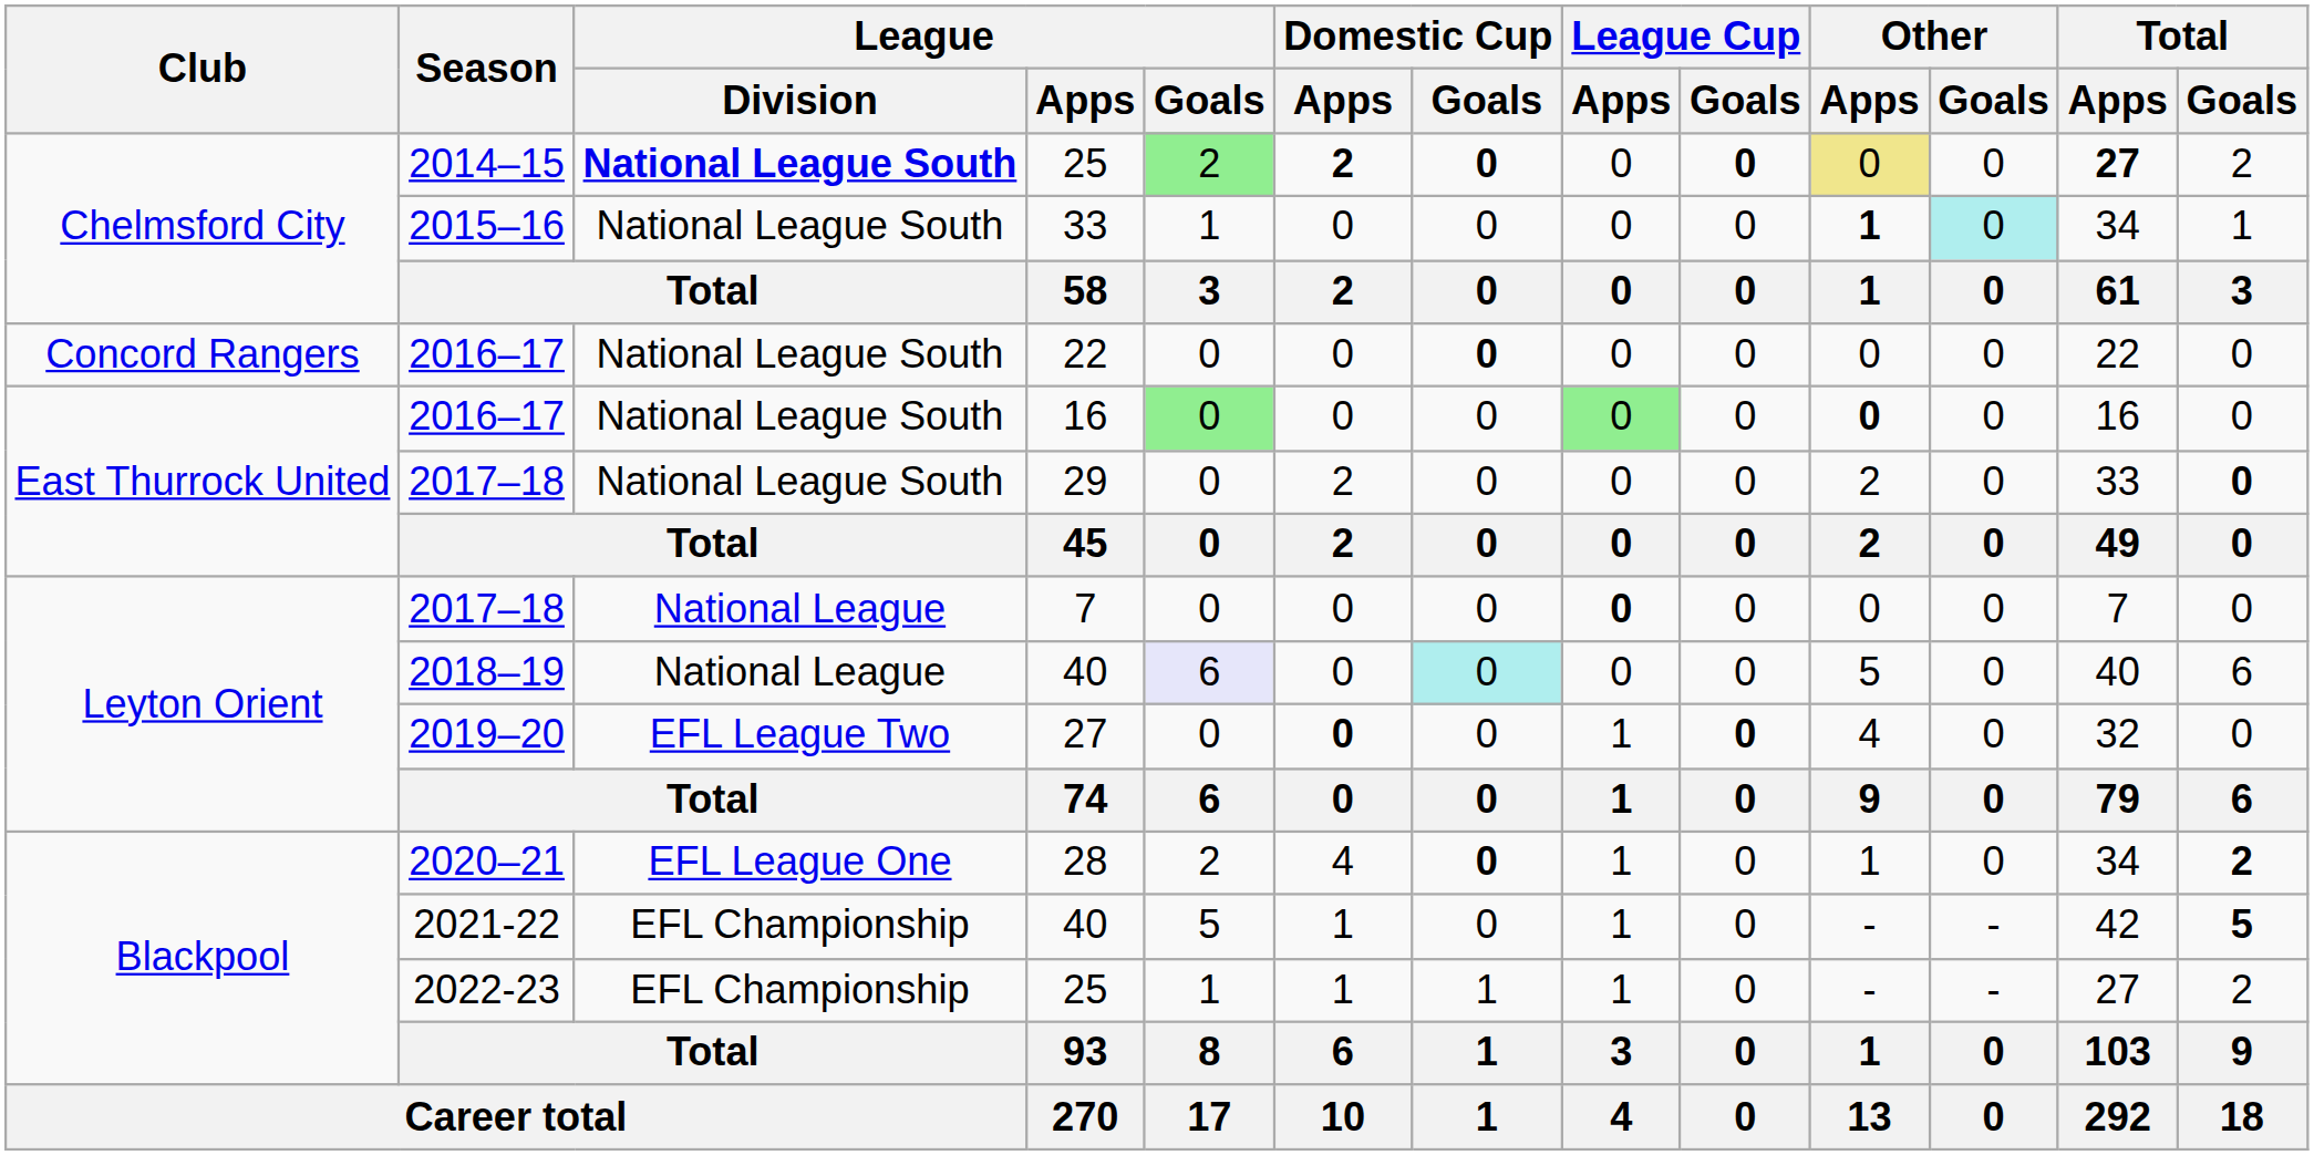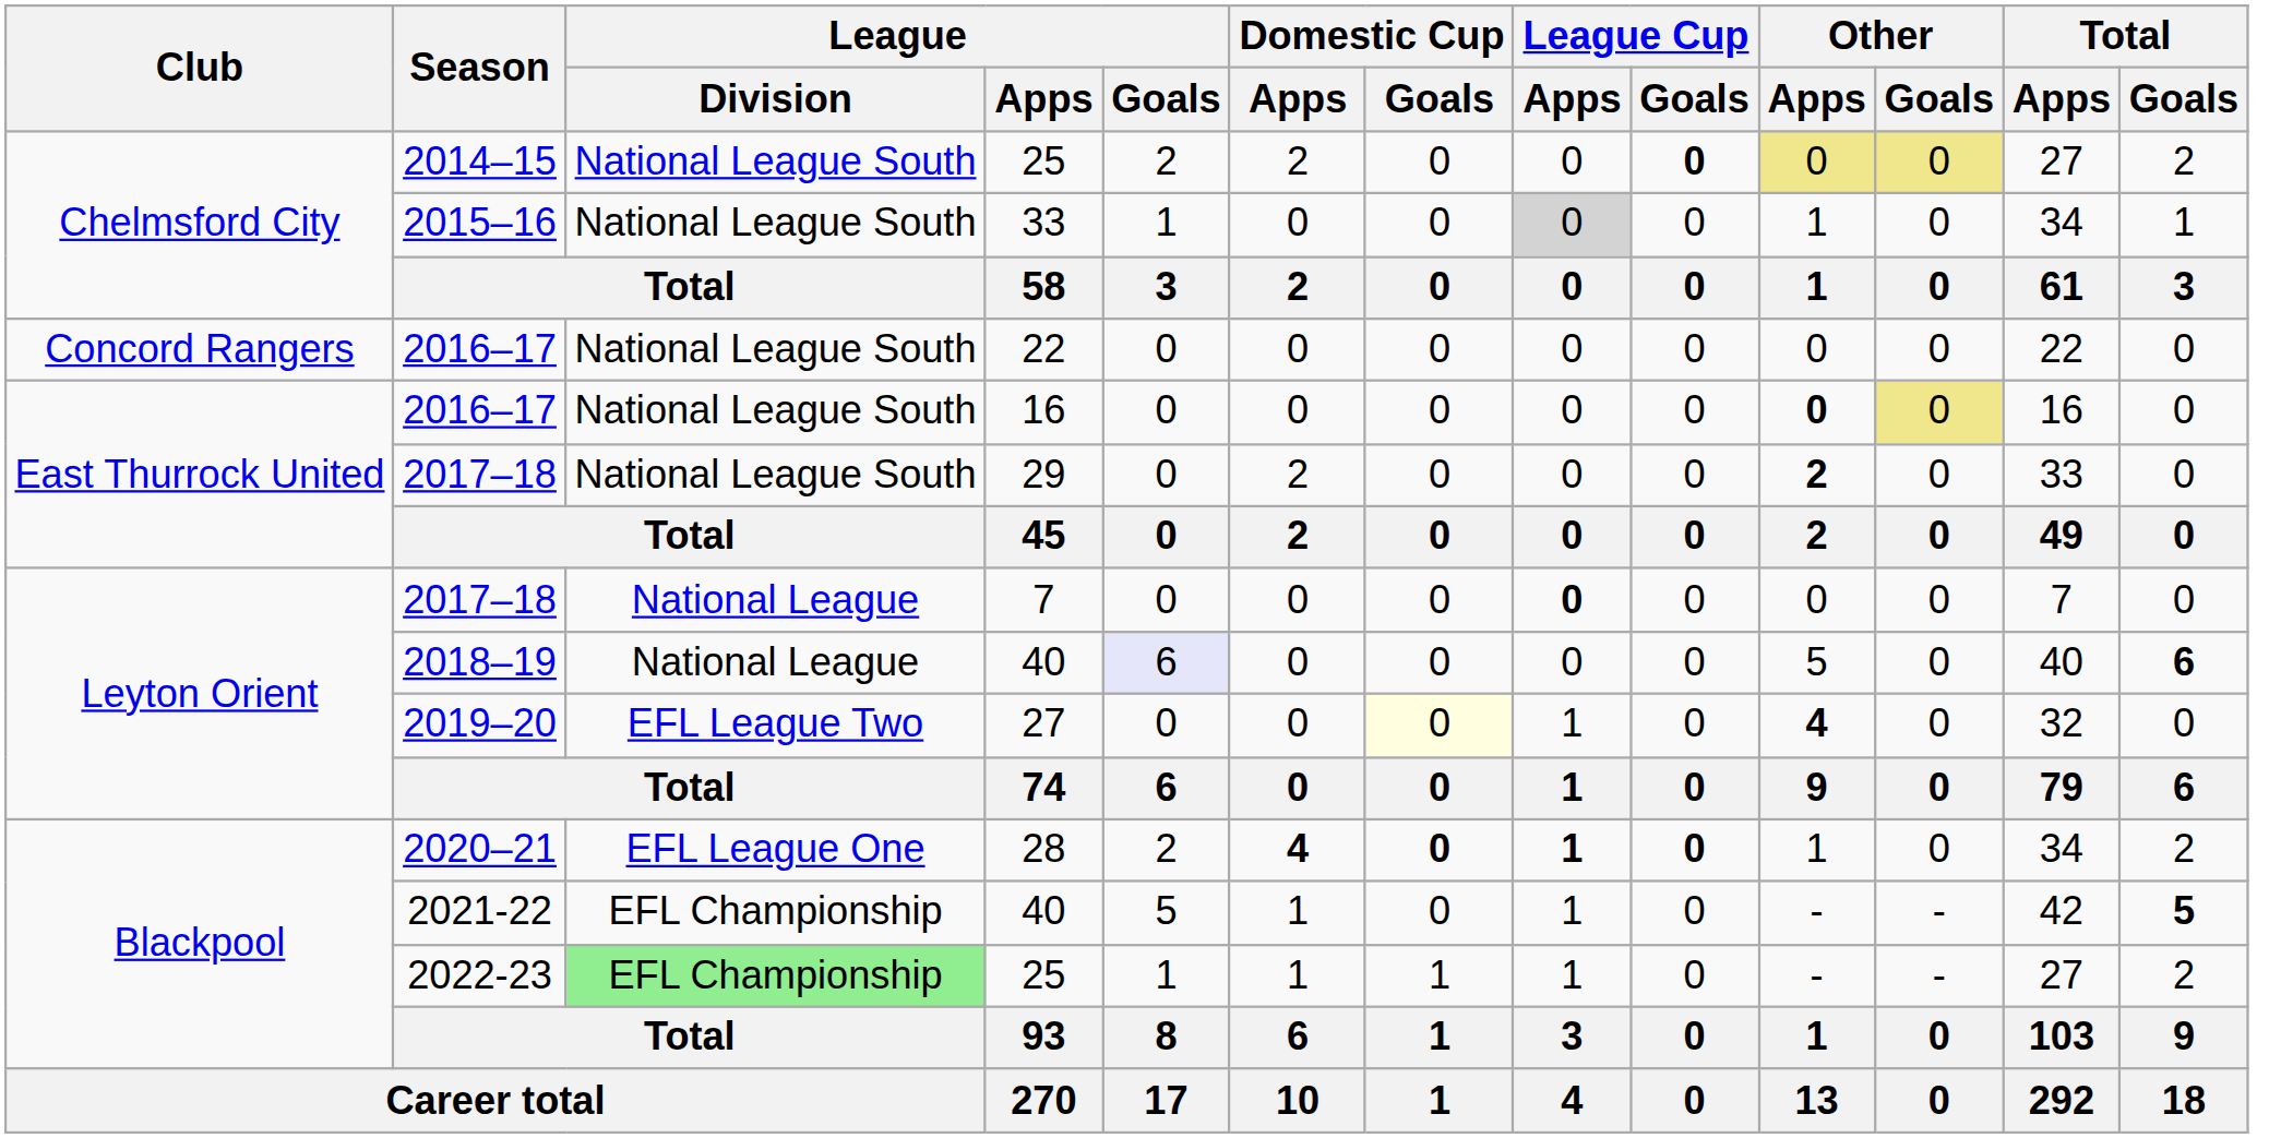2014–15 | League / Division: bold -> normal
2014–15 | League / Goals: lightgreen background -> no background
2014–15 | Domestic Cup / Apps: bold -> normal
2014–15 | Domestic Cup / Goals: bold -> normal
2014–15 | Other / Goals: no background -> khaki background
2014–15 | Total / Apps: bold -> normal
2015–16 | League Cup / Apps: no background -> lightgrey background
2015–16 | Other / Apps: bold -> normal
2015–16 | Other / Goals: paleturquoise background -> no background
2016–17 / 22 | Domestic Cup / Goals: bold -> normal
2016–17 / 16 | League / Goals: lightgreen background -> no background
2016–17 / 16 | League Cup / Apps: lightgreen background -> no background
2016–17 / 16 | Other / Goals: no background -> khaki background
2017–18 / 29 | Other / Apps: normal -> bold
2017–18 / 29 | Total / Goals: bold -> normal
2018–19 | Domestic Cup / Goals: paleturquoise background -> no background
2018–19 | Total / Goals: normal -> bold
2019–20 | Domestic Cup / Apps: bold -> normal
2019–20 | Domestic Cup / Goals: no background -> lightyellow background
2019–20 | League Cup / Goals: bold -> normal
2019–20 | Other / Apps: normal -> bold
2020–21 | Domestic Cup / Apps: normal -> bold
2020–21 | League Cup / Apps: normal -> bold
2020–21 | League Cup / Goals: normal -> bold
2020–21 | Total / Goals: bold -> normal
2022-23 | League / Division: no background -> lightgreen background
